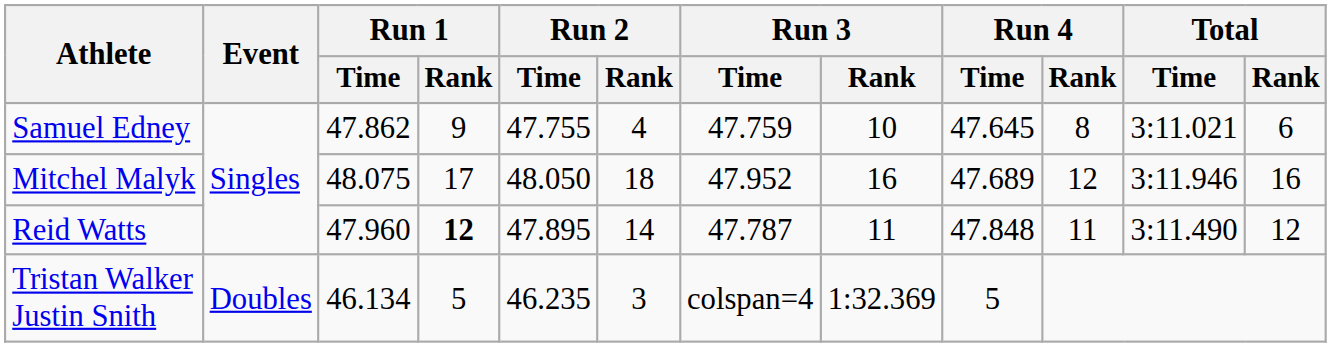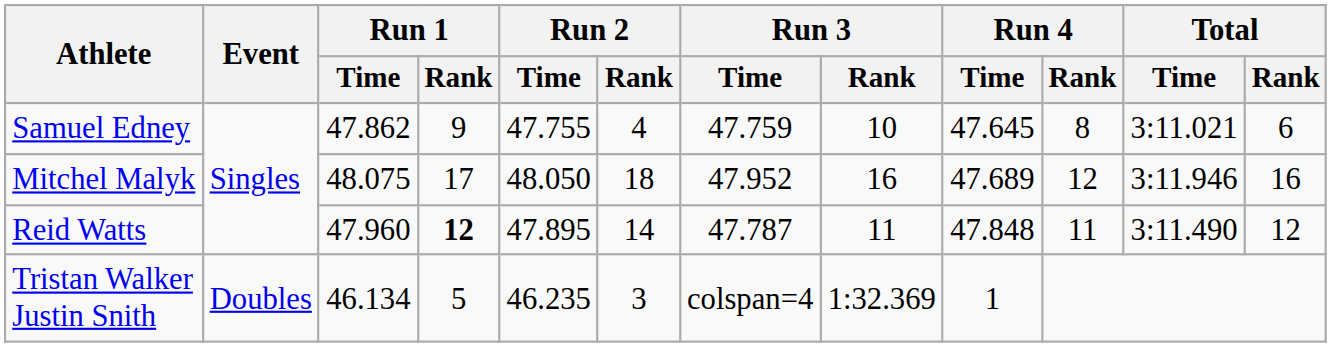Tristan Walker Justin Snith | Run 4 / Time: 5 -> 1
